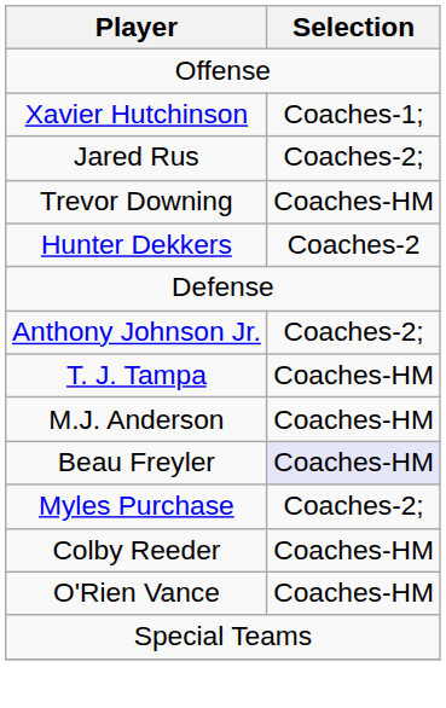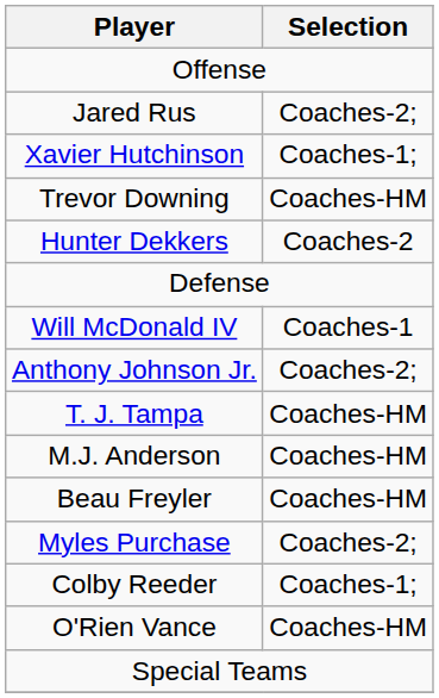rows swapped: Xavier Hutchinson <-> Jared Rus
+ row: Will McDonald IV | Coaches-1
Beau Freyler | Selection: lavender background -> no background
Colby Reeder | Selection: Coaches-HM -> Coaches-1;
